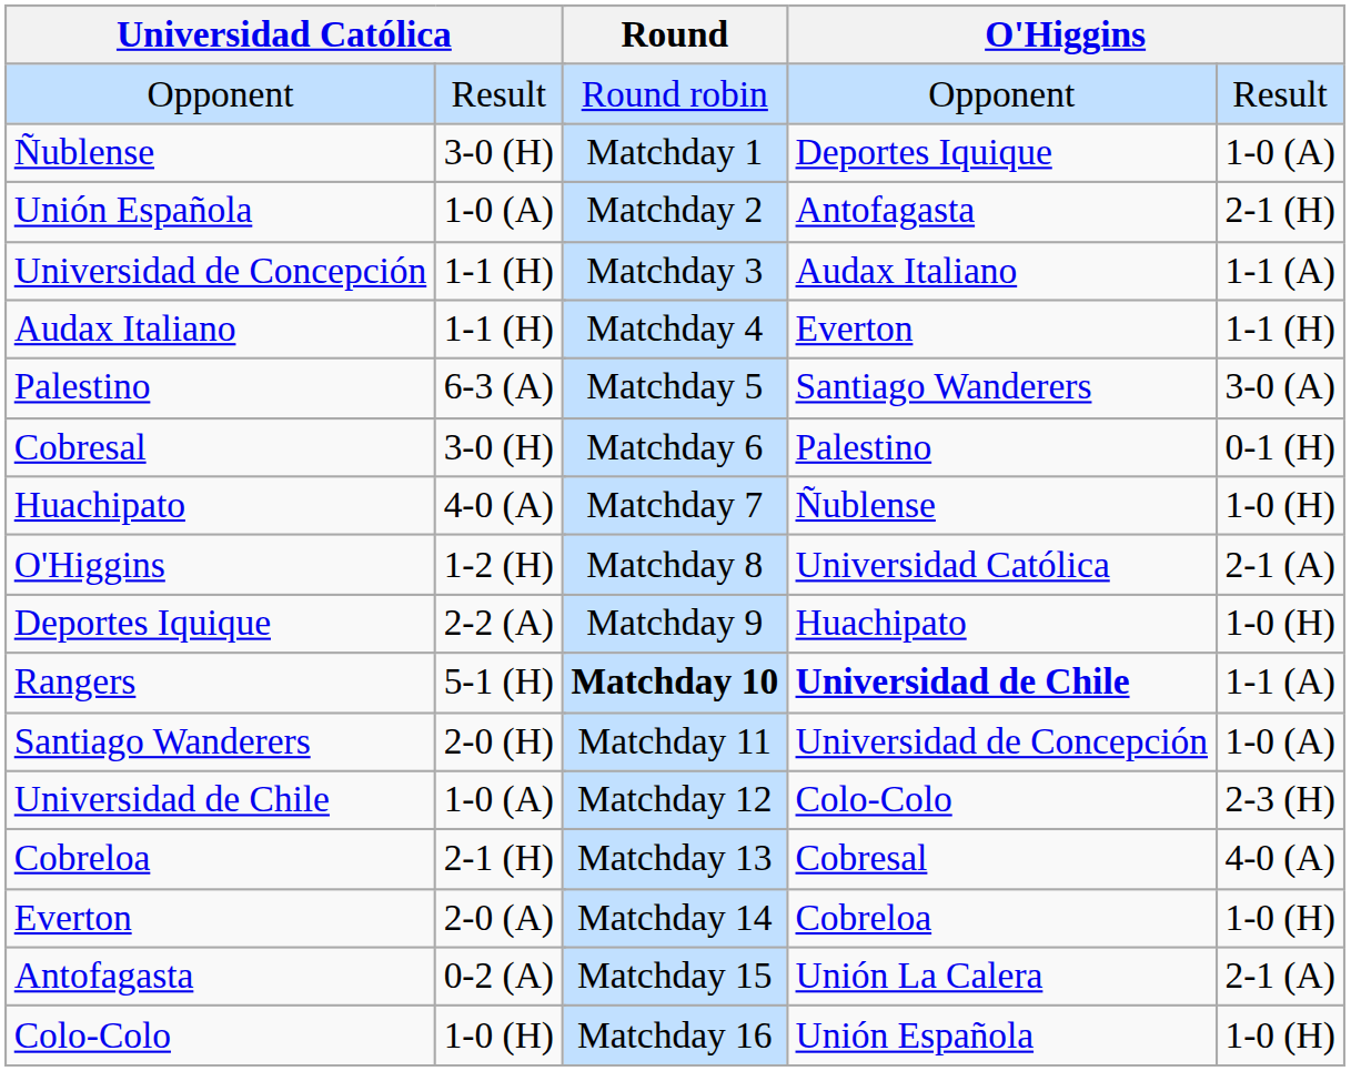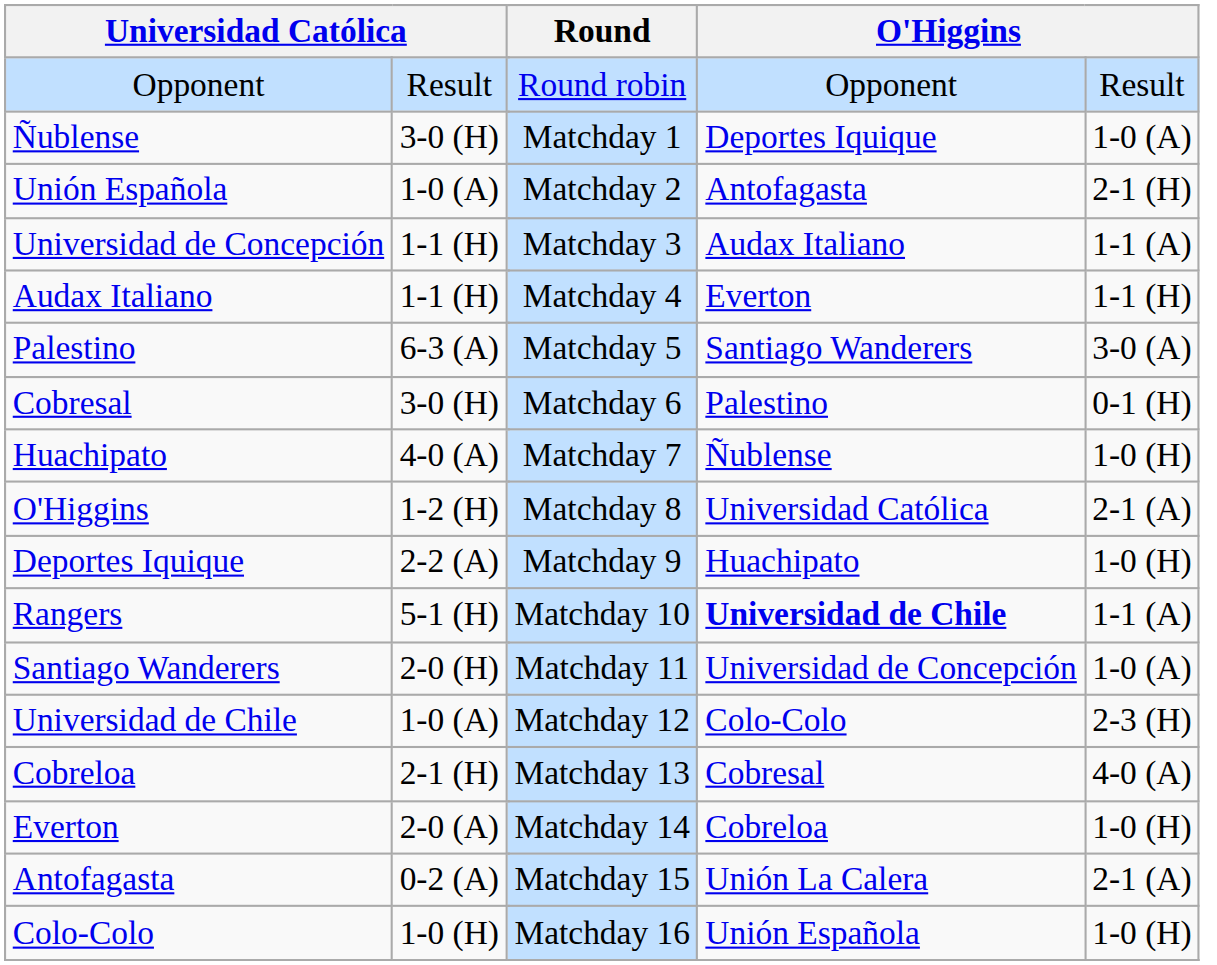Rangers | Round: bold -> normal
